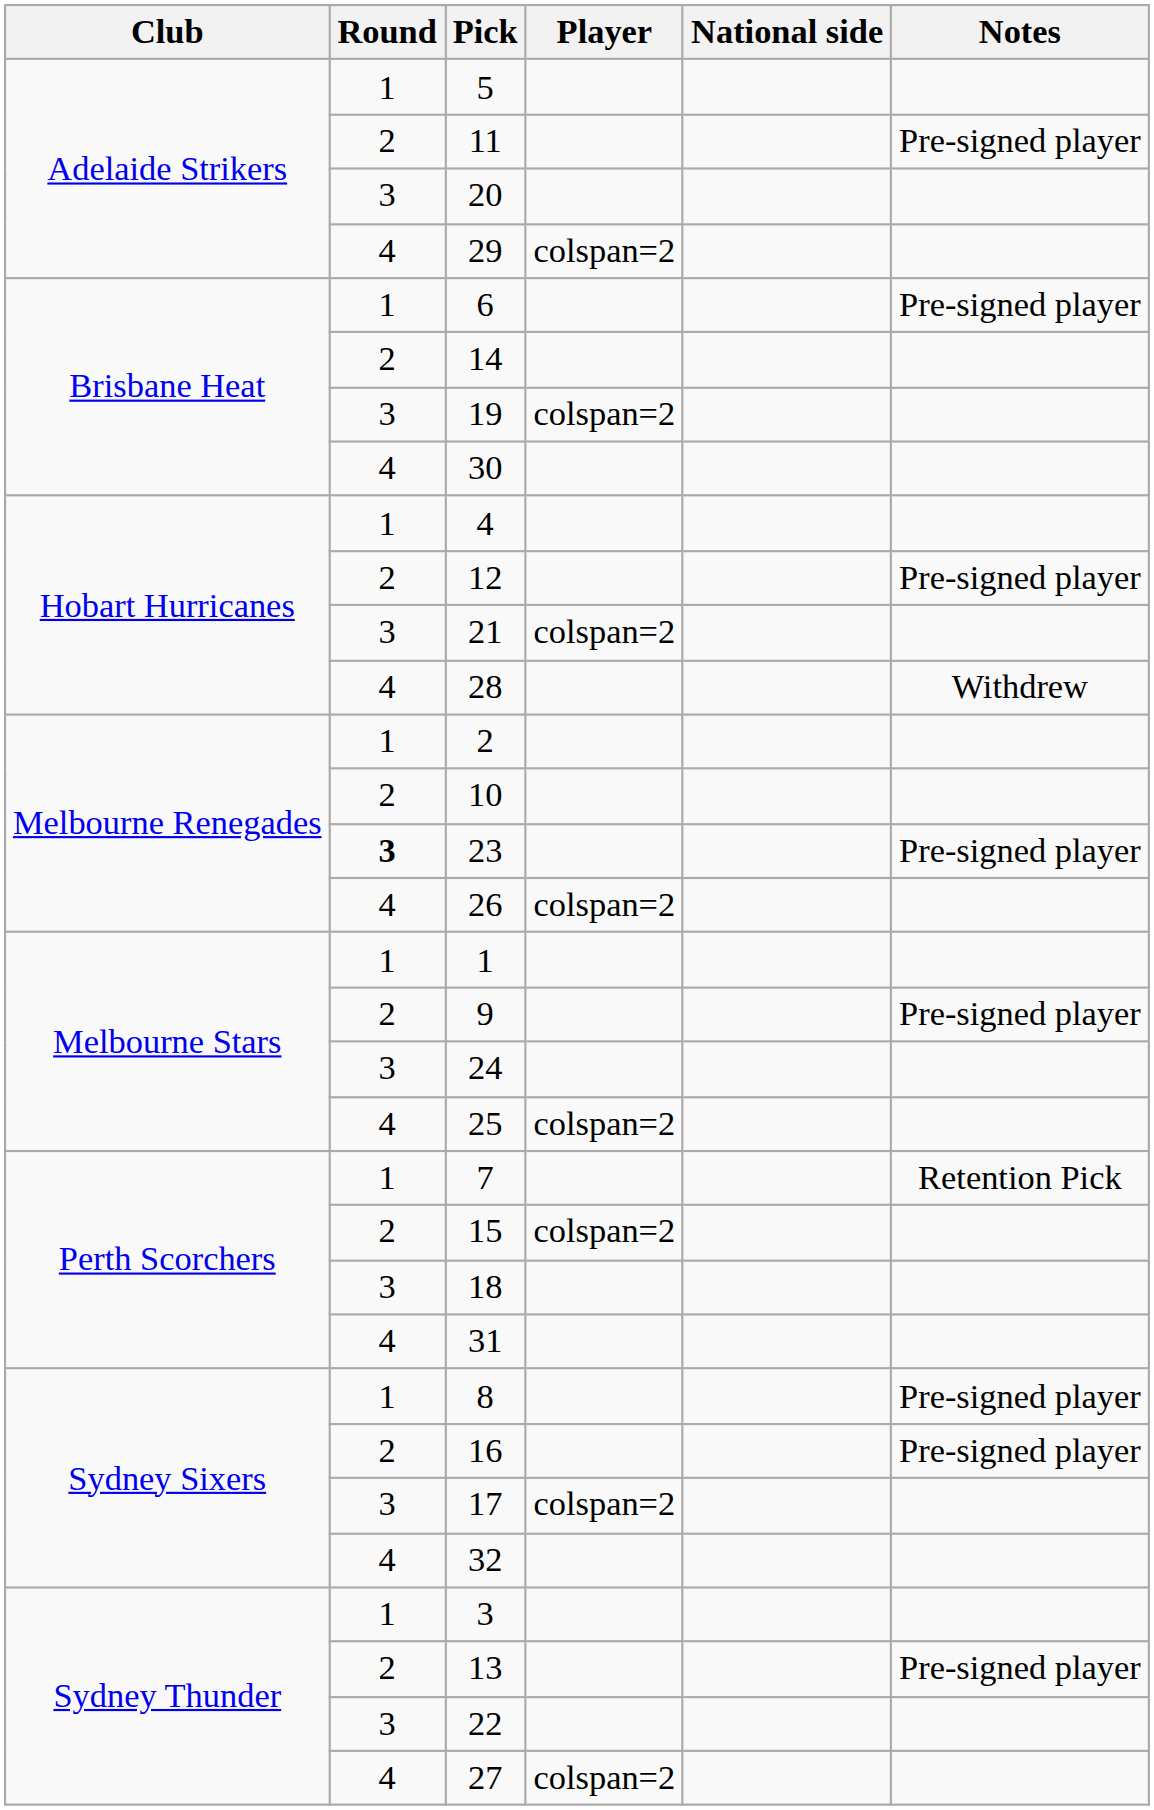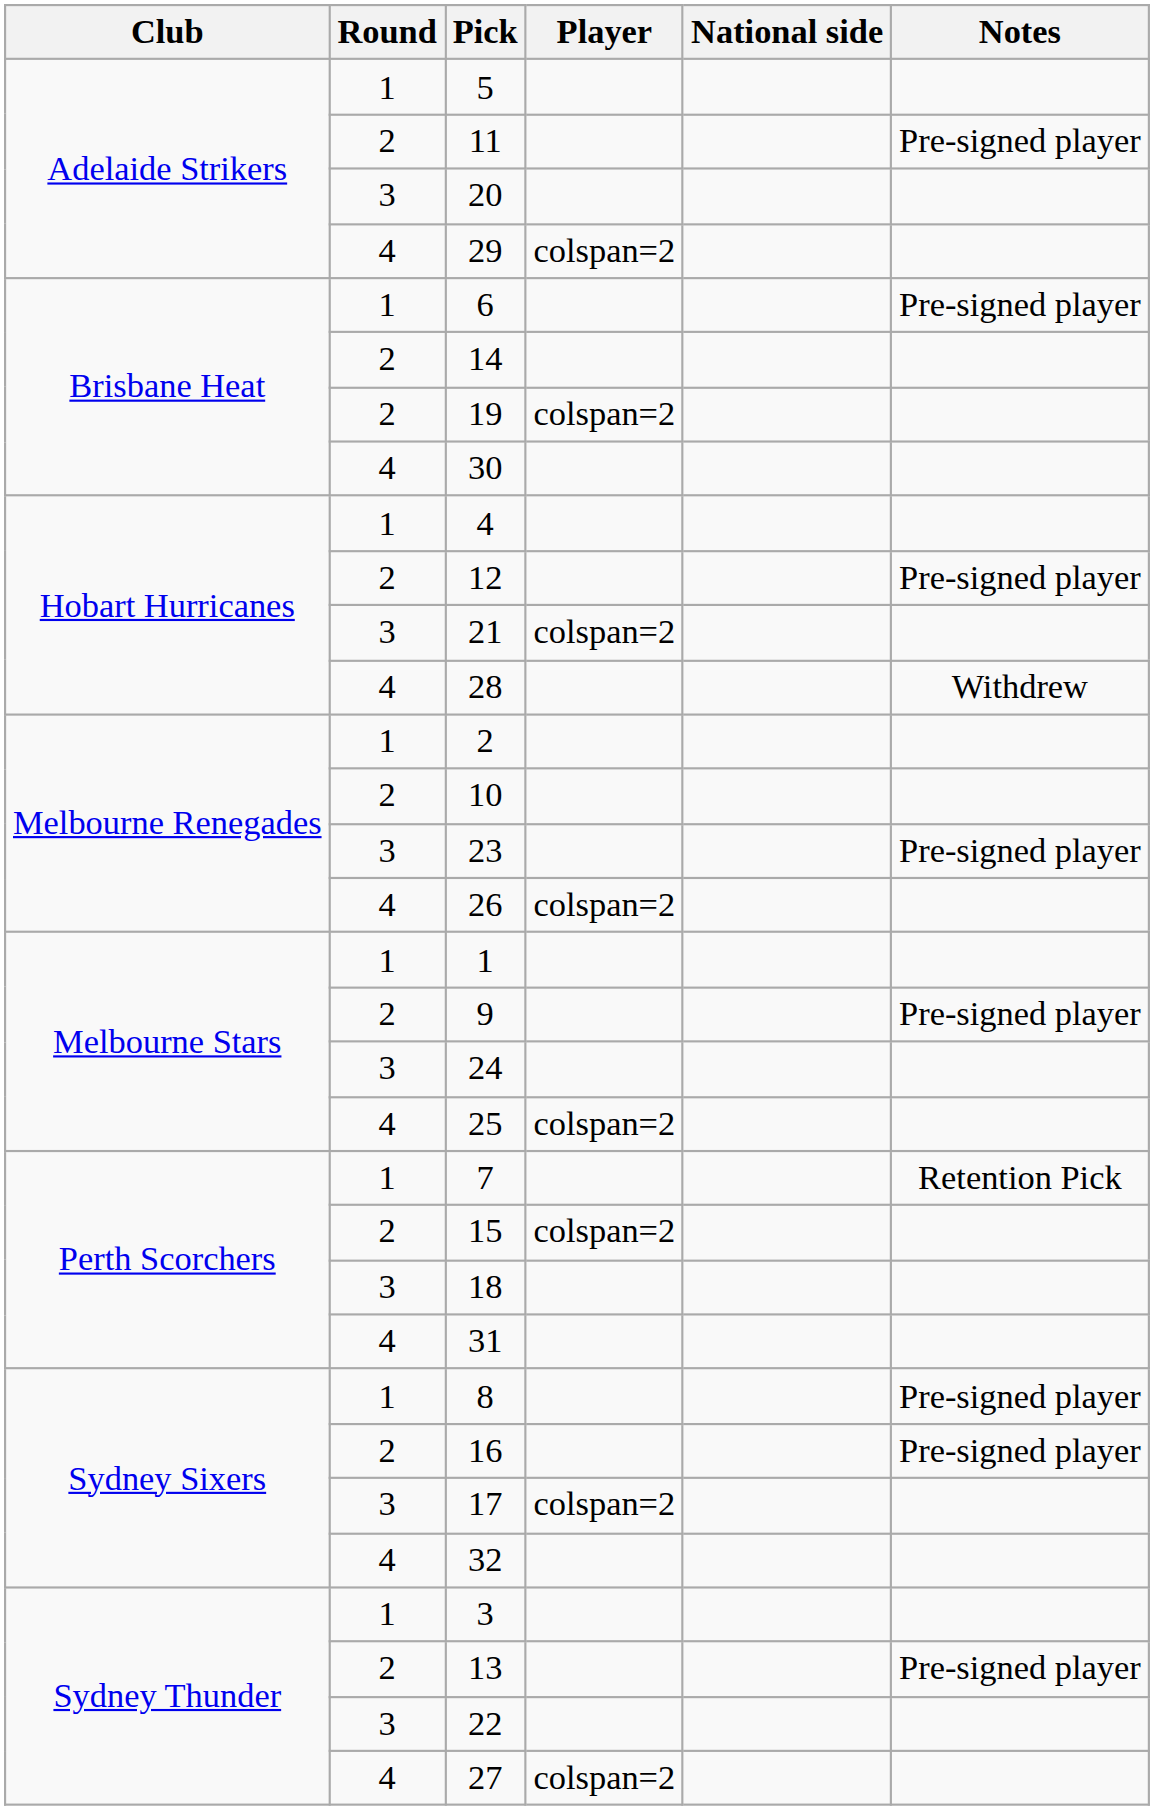19 | Round: 3 -> 2
23 | Round: bold -> normal
